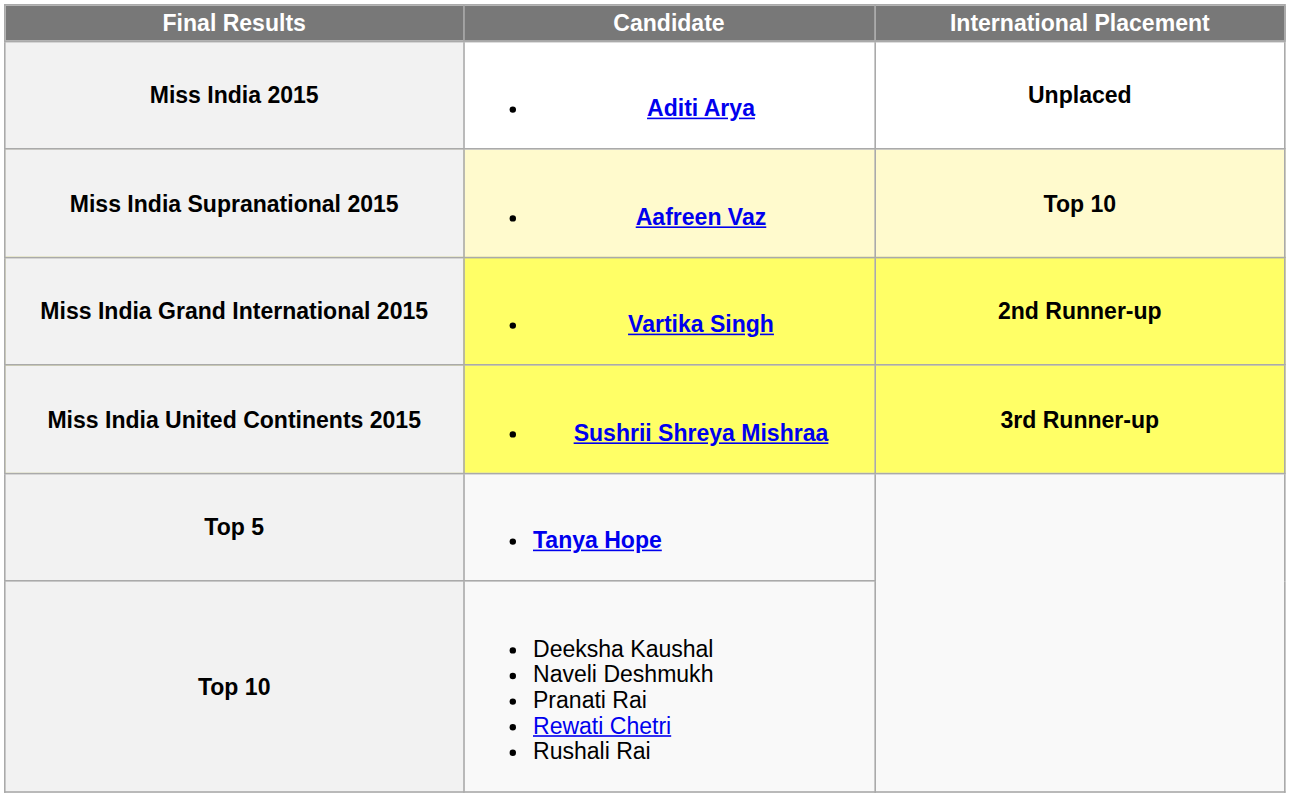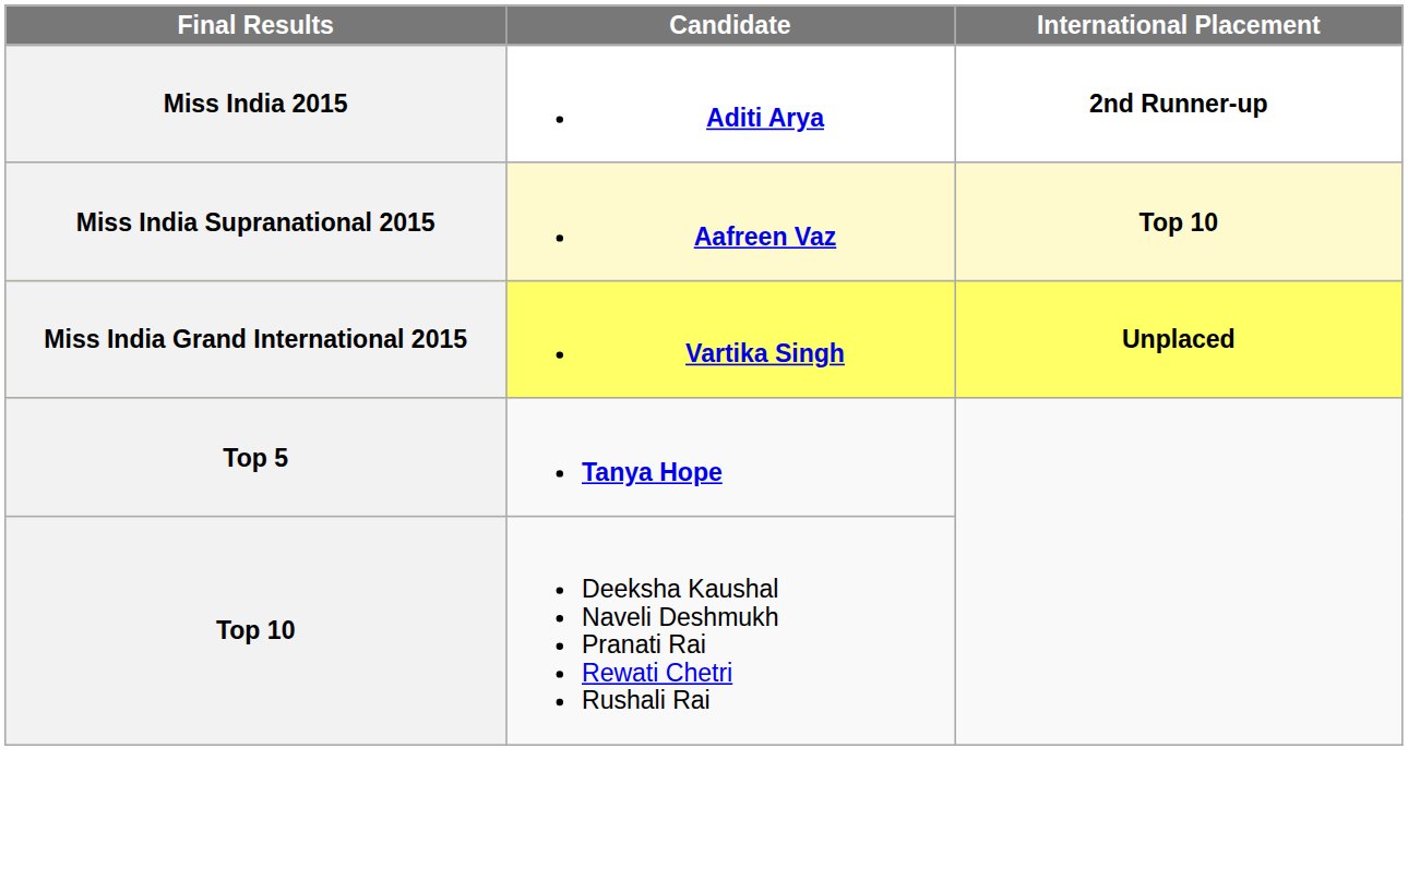Miss India 2015 | International Placement: Unplaced -> 2nd Runner-up
Miss India Grand International 2015 | International Placement: 2nd Runner-up -> Unplaced
- row: Miss India United Continents 2015 | Sushrii Shreya Mishraa | 3rd Runner-up
